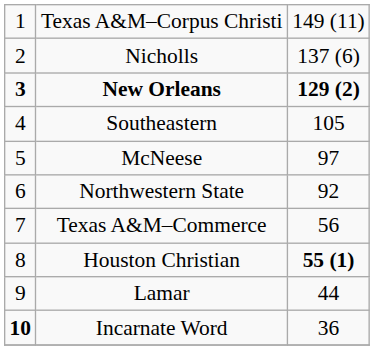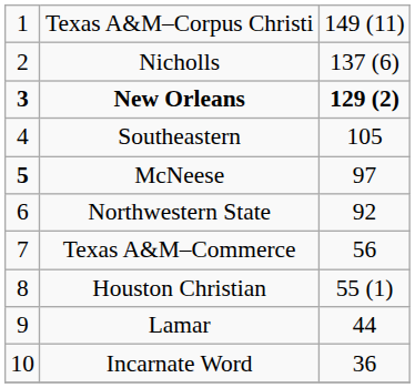McNeese | column 1: normal -> bold
Houston Christian | column 3: bold -> normal
Incarnate Word | column 1: bold -> normal
